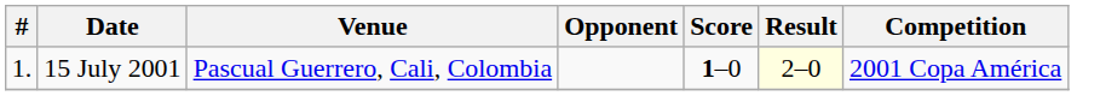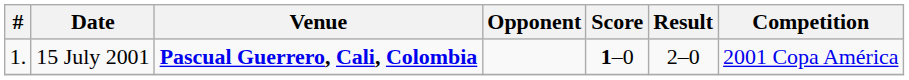15 July 2001 | Venue: normal -> bold
15 July 2001 | Result: lightyellow background -> no background
